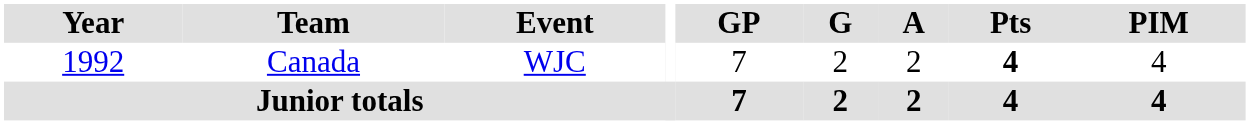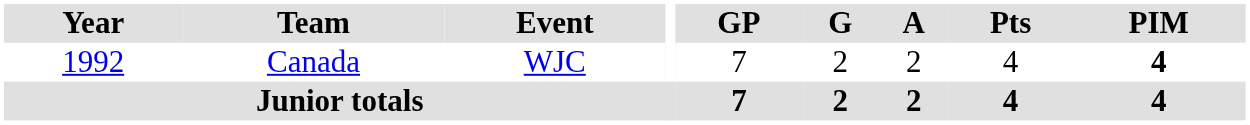Canada | Pts: bold -> normal
Canada | PIM: normal -> bold
